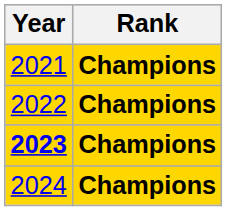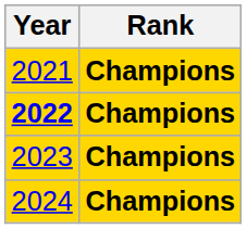2022 | Year: normal -> bold
2023 | Year: bold -> normal
